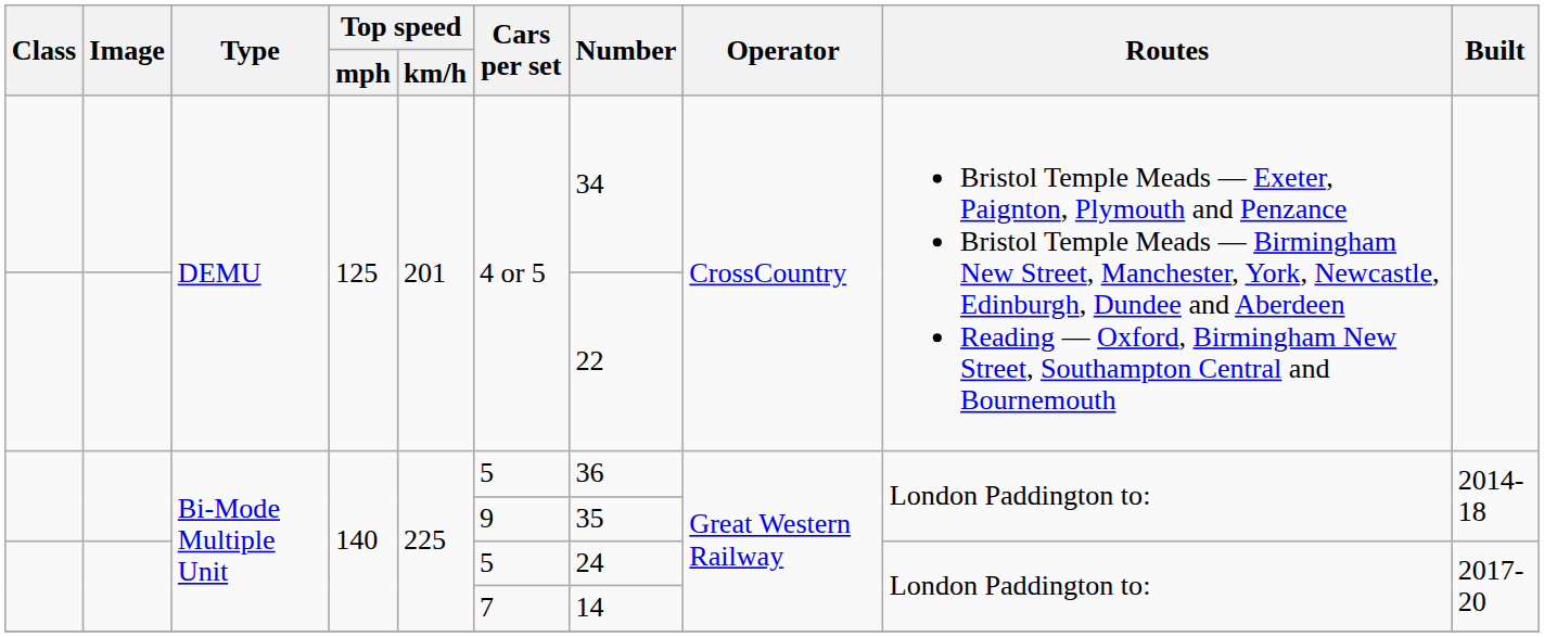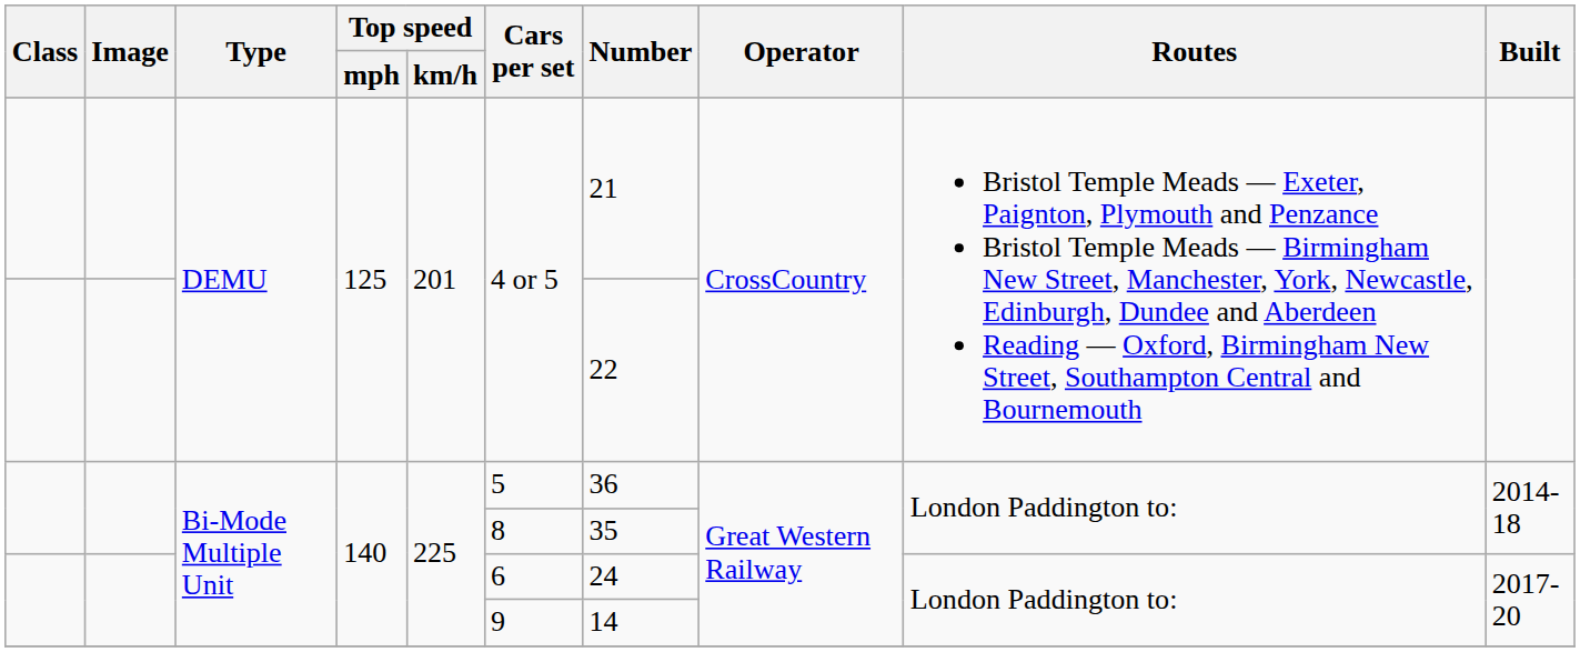row 3 | Number: 34 -> 21
row 6 | Cars per set: 9 -> 8
row 7 | Cars per set: 5 -> 6
row 8 | Cars per set: 7 -> 9
